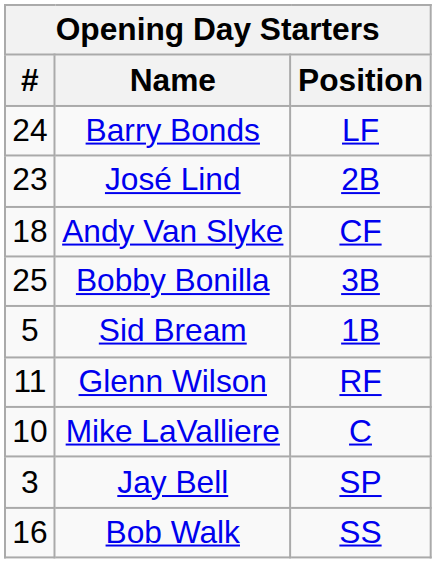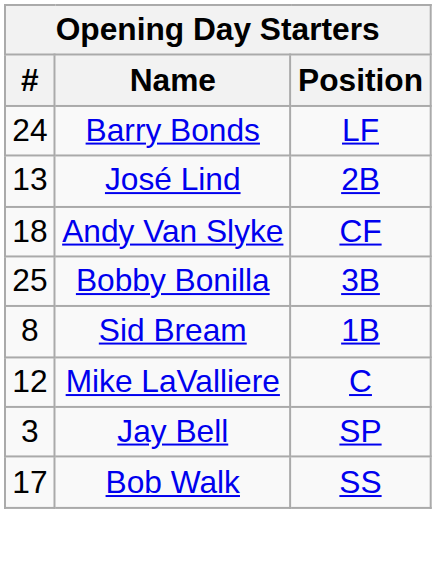José Lind | #: 23 -> 13
Sid Bream | #: 5 -> 8
- row: 11 | Glenn Wilson | RF
Mike LaValliere | #: 10 -> 12
Bob Walk | #: 16 -> 17
